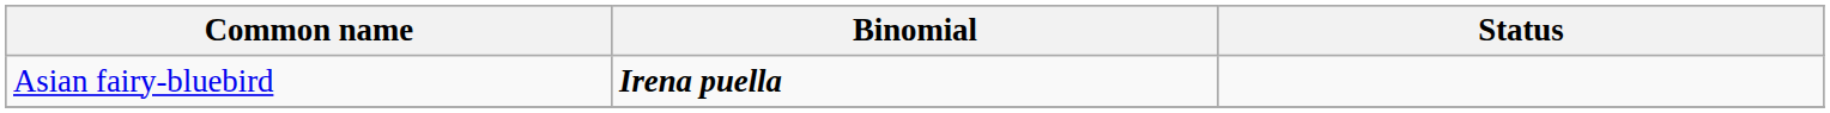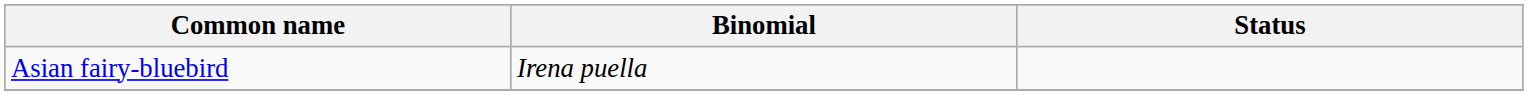Asian fairy-bluebird | Binomial: bold -> normal
